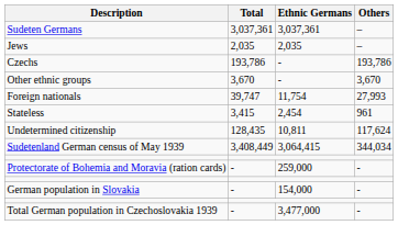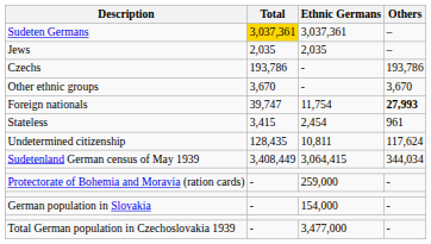Sudeten Germans | Total: no background -> gold background
Foreign nationals | Others: normal -> bold
